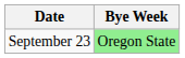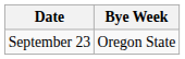September 23 | column 2: lightgreen background -> no background
